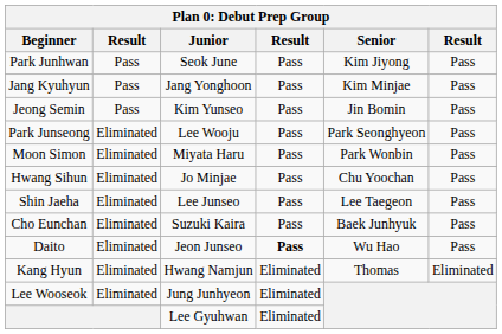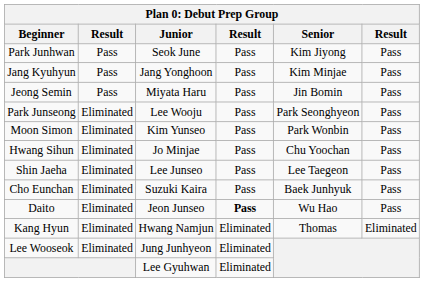Jeong Semin | Junior: Kim Yunseo -> Miyata Haru
Moon Simon | Junior: Miyata Haru -> Kim Yunseo
